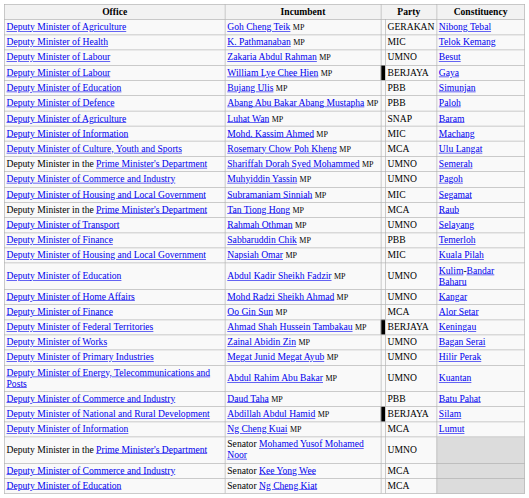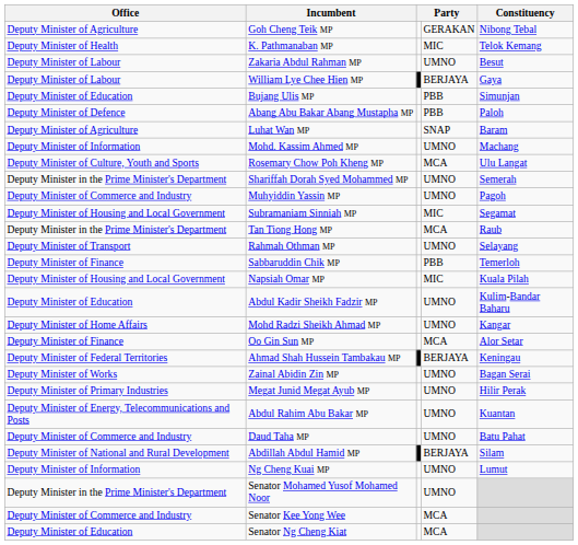Mohd. Kassim Ahmed MP | column 4: MIC -> UMNO
Daud Taha MP | column 4: PBB -> UMNO
Ng Cheng Kuai MP | column 4: MCA -> UMNO
